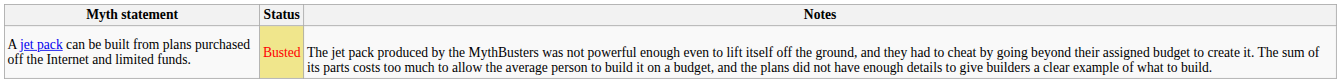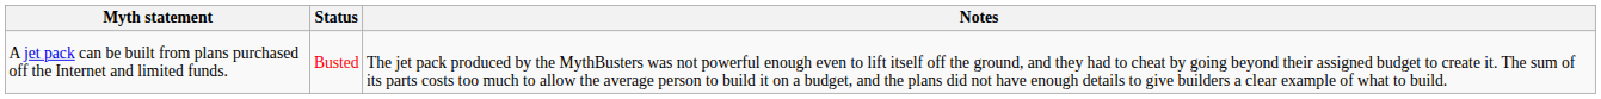row 2 | Status: khaki background -> no background
